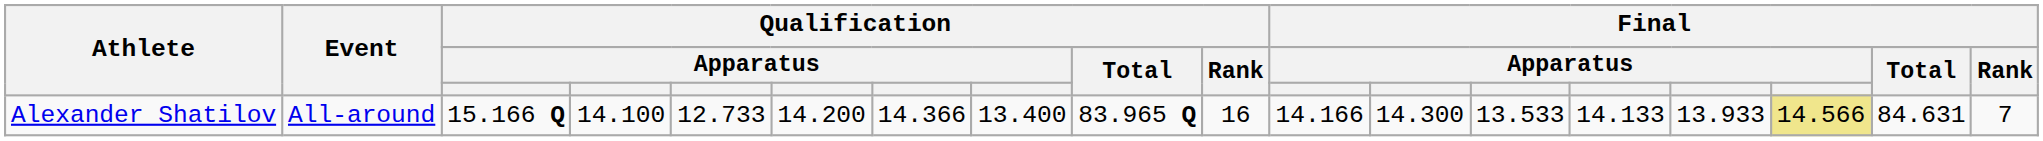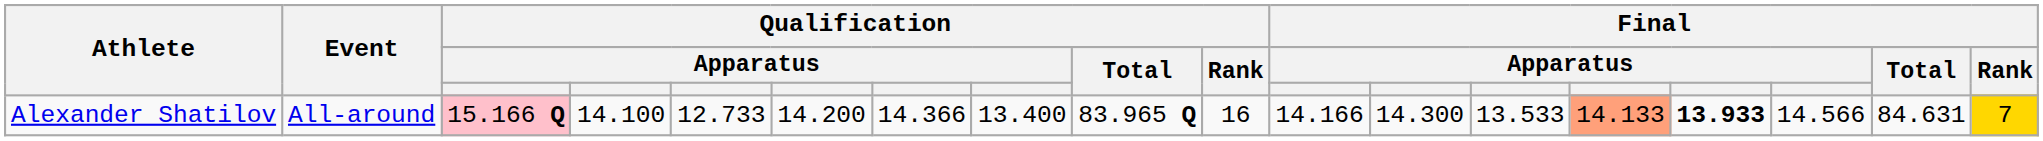row 4 | column 3: no background -> pink background
row 4 | column 14: no background -> lightsalmon background
row 4 | column 15: normal -> bold
row 4 | column 16: khaki background -> no background
row 4 | Final / Rank: no background -> gold background
